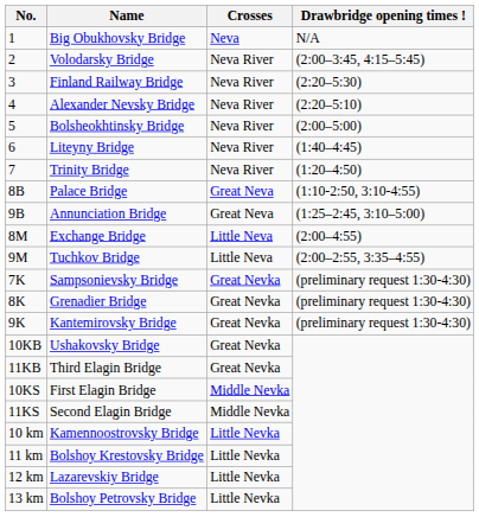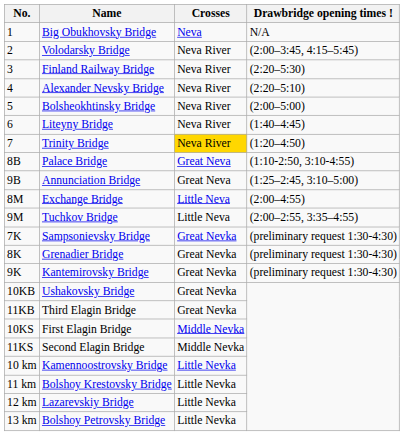Trinity Bridge | Crosses: no background -> gold background
